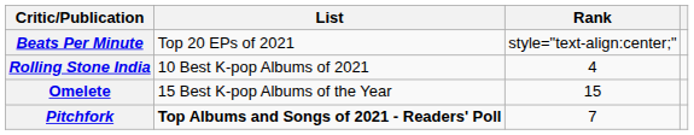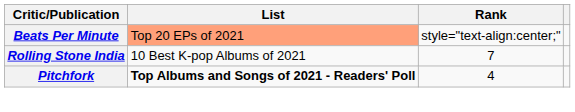Beats Per Minute | List: no background -> lightsalmon background
Rolling Stone India | Rank: 4 -> 7
- row: Omelete | 15 Best K-pop Albums of the Year | 15
Pitchfork | Rank: 7 -> 4
